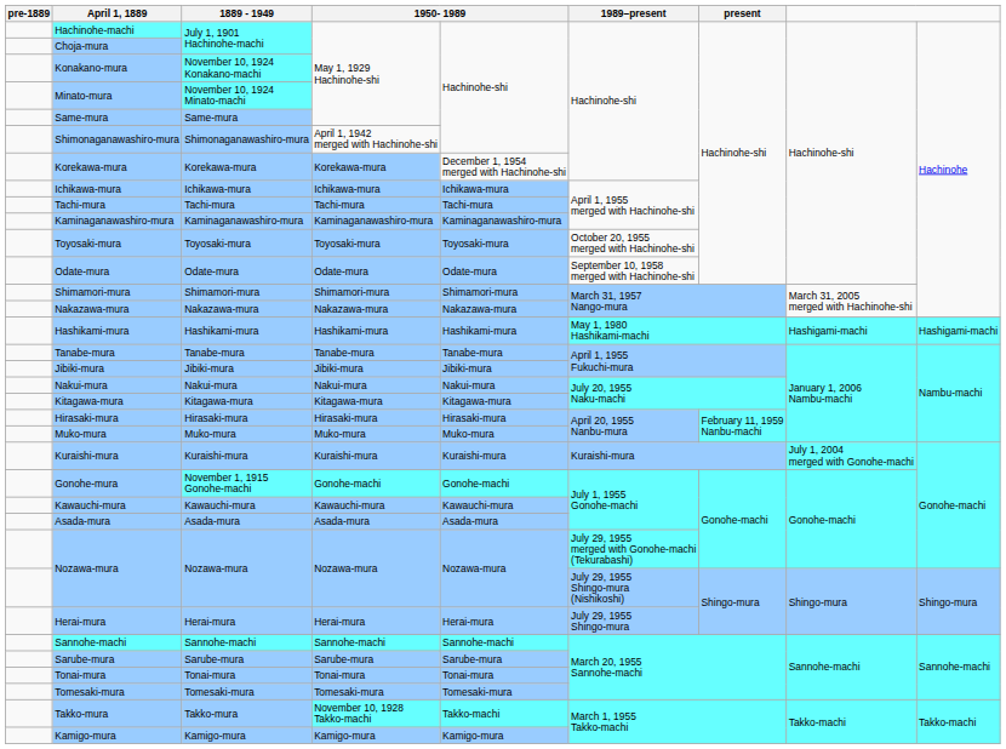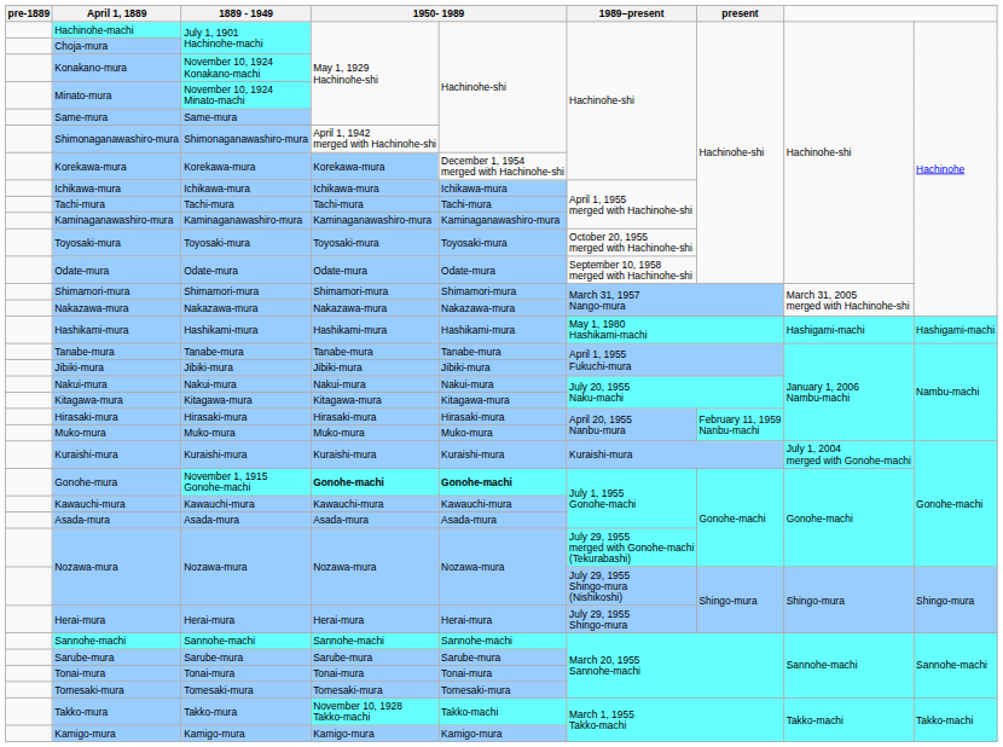Gonohe-mura | column 4: normal -> bold
Gonohe-mura | column 5: normal -> bold
